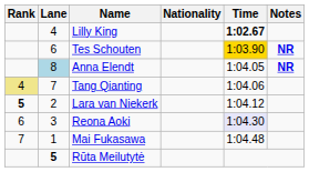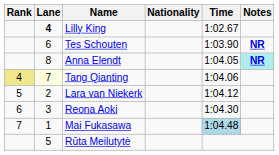Lilly King | Lane: normal -> bold
Lilly King | Time: bold -> normal
Tes Schouten | Time: gold background -> no background
Anna Elendt | Lane: lightblue background -> no background
Anna Elendt | Notes: no background -> paleturquoise background
Tang Qianting | Lane: no background -> lightyellow background
Lara van Niekerk | Rank: bold -> normal
Reona Aoki | Time: lavender background -> no background
Mai Fukasawa | Time: no background -> lightblue background
Rūta Meilutytė | Lane: bold -> normal
